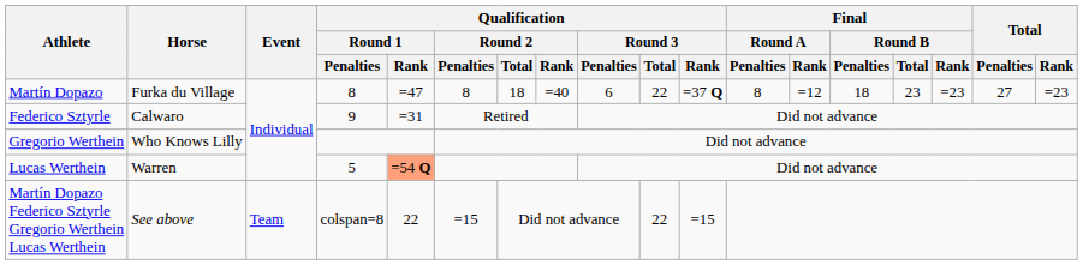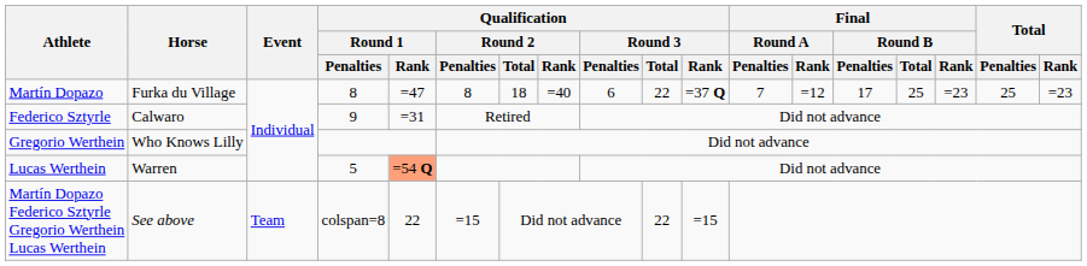Martín Dopazo | Final / Round A / Penalties: 8 -> 7
Martín Dopazo | Final / Round B / Penalties: 18 -> 17
Martín Dopazo | Final / Round B / Total: 23 -> 25
Martín Dopazo | Total / Penalties: 27 -> 25
